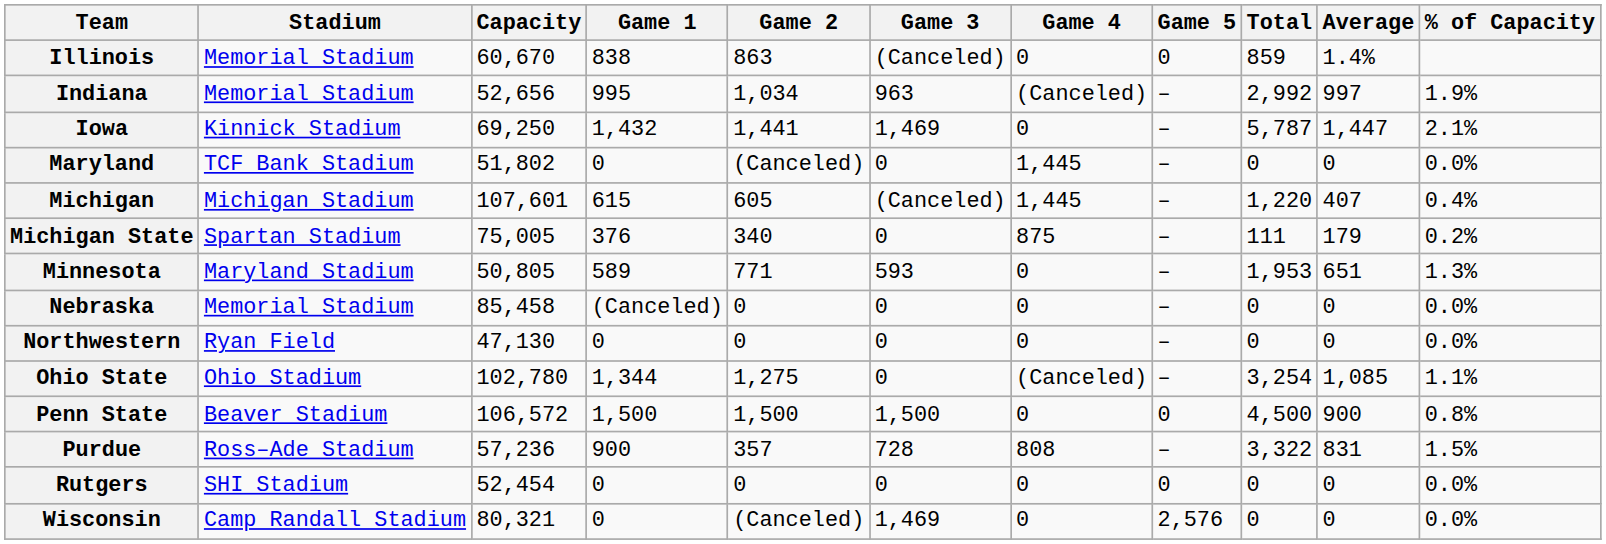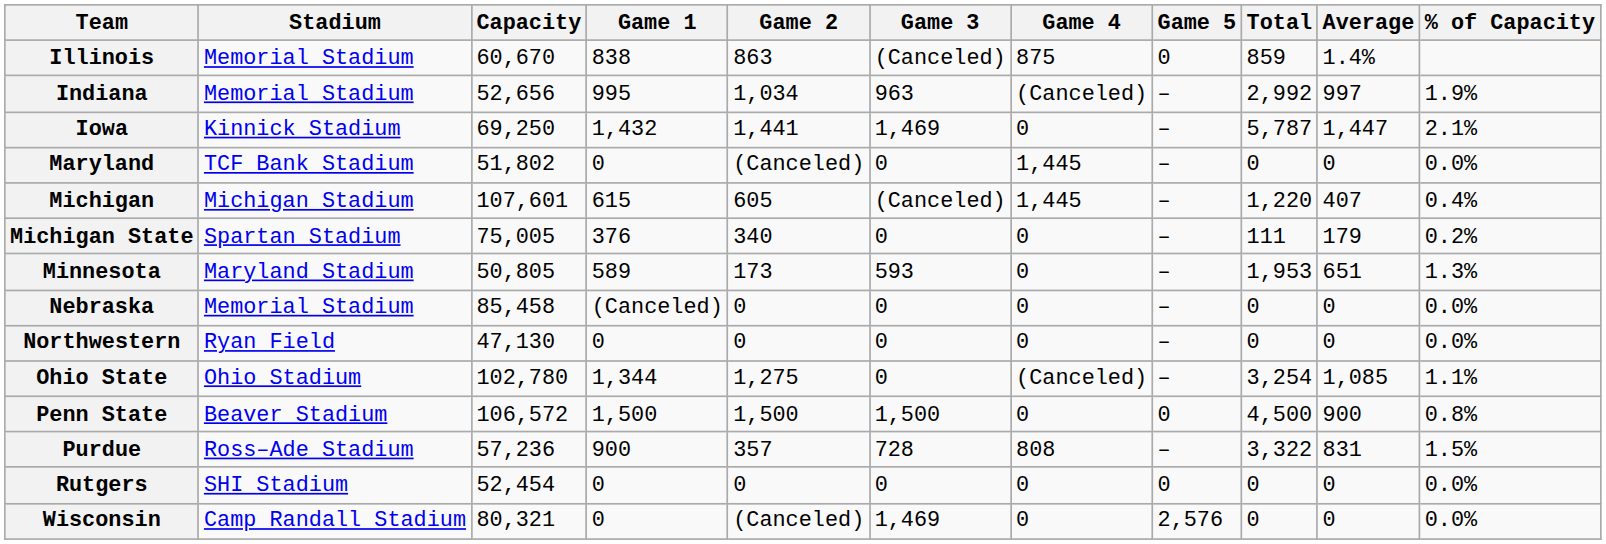Illinois | Game 4: 0 -> 875
Michigan State | Game 4: 875 -> 0
Minnesota | Game 2: 771 -> 173
